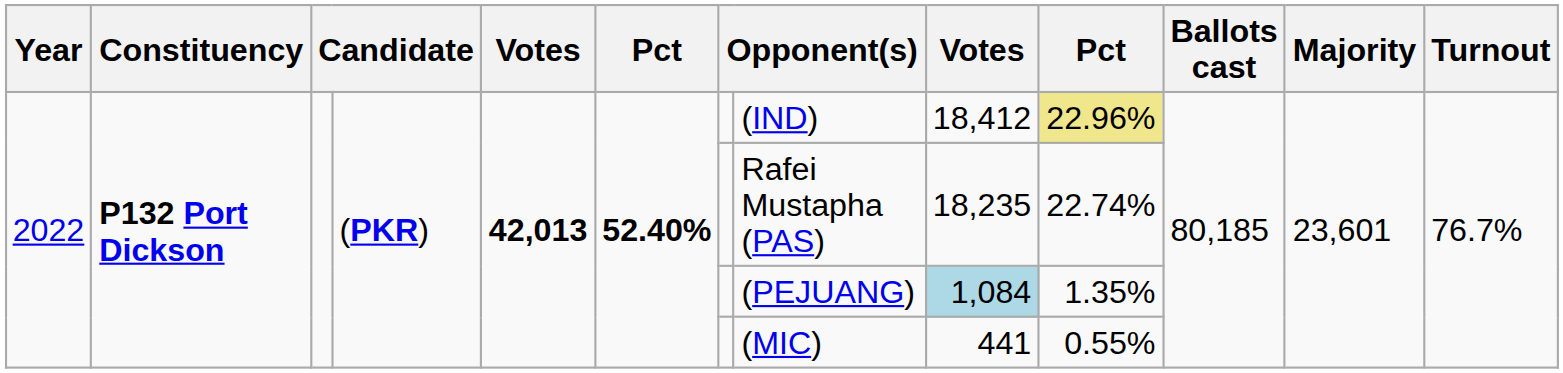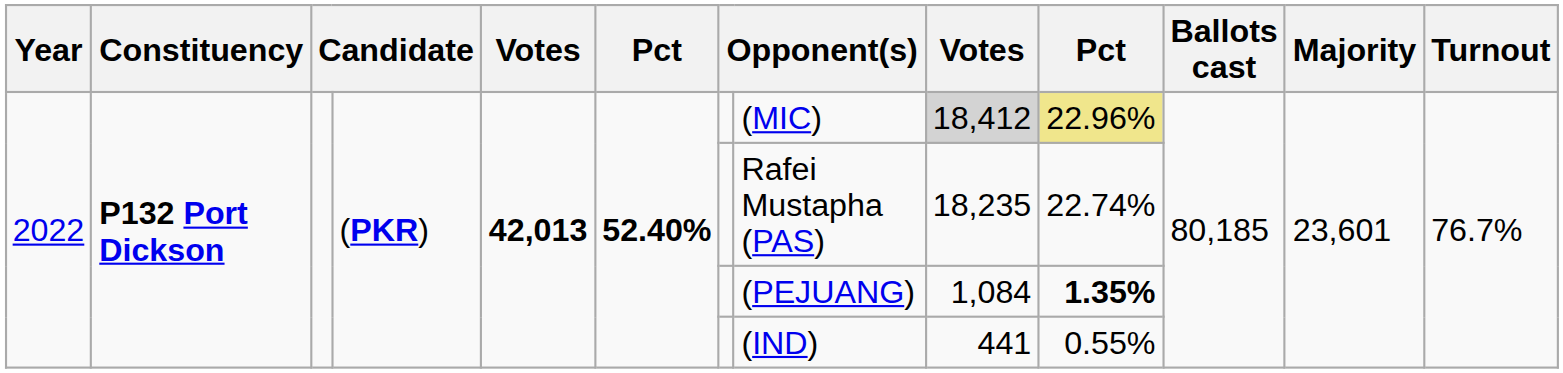row 2 | column 8: (IND) -> (MIC)
row 2 | column 9: no background -> lightgrey background
row 4 | column 9: lightblue background -> no background
row 4 | column 10: normal -> bold
row 5 | column 8: (MIC) -> (IND)
